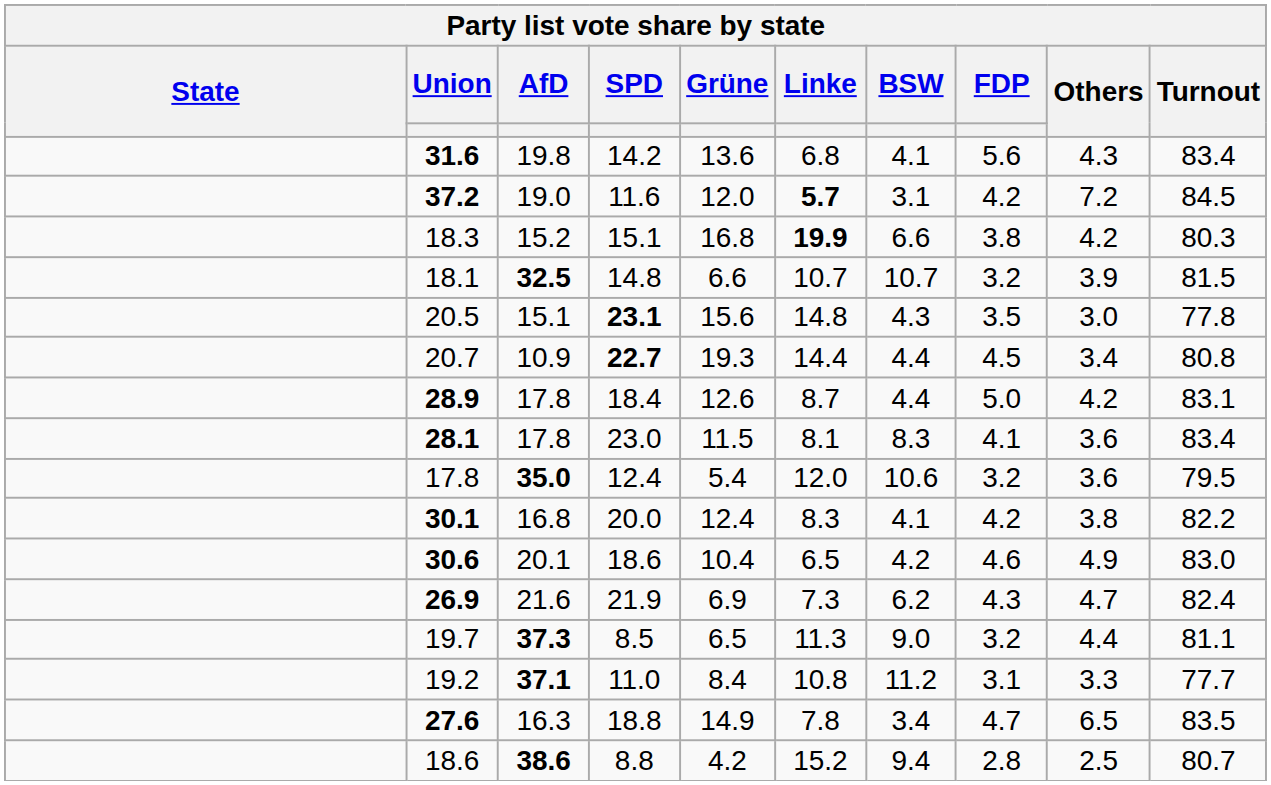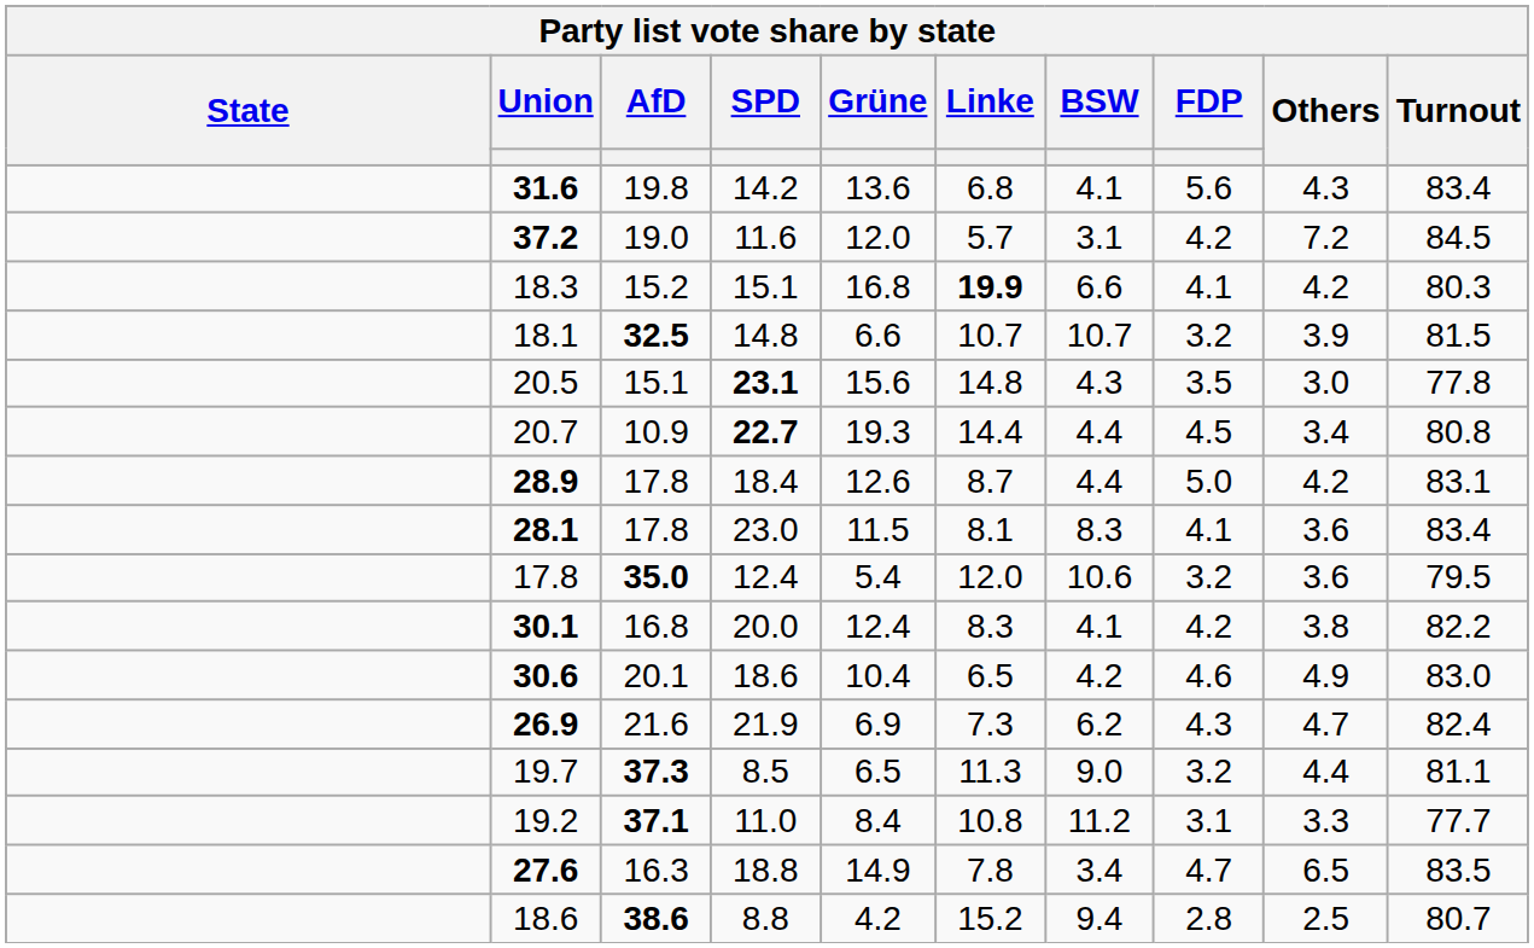37.2 | Linke: bold -> normal
18.3 | FDP: 3.8 -> 4.1
